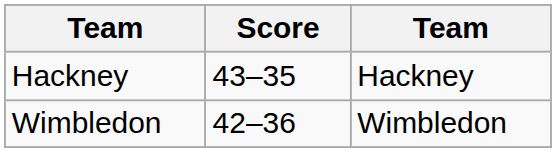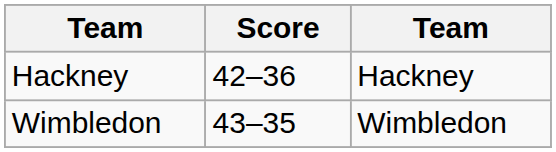row 2 | Score: 43–35 -> 42–36
row 3 | Score: 42–36 -> 43–35
